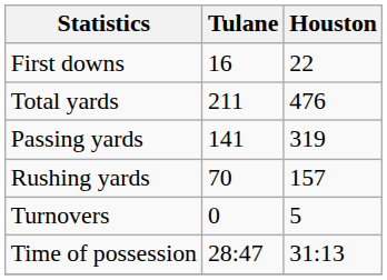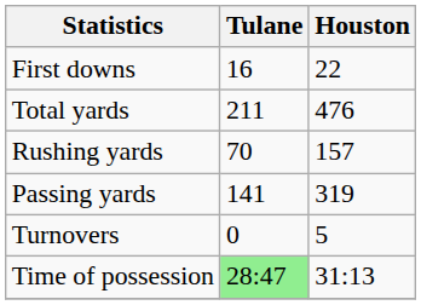rows swapped: Rushing yards <-> Passing yards
Time of possession | Tulane: no background -> lightgreen background
